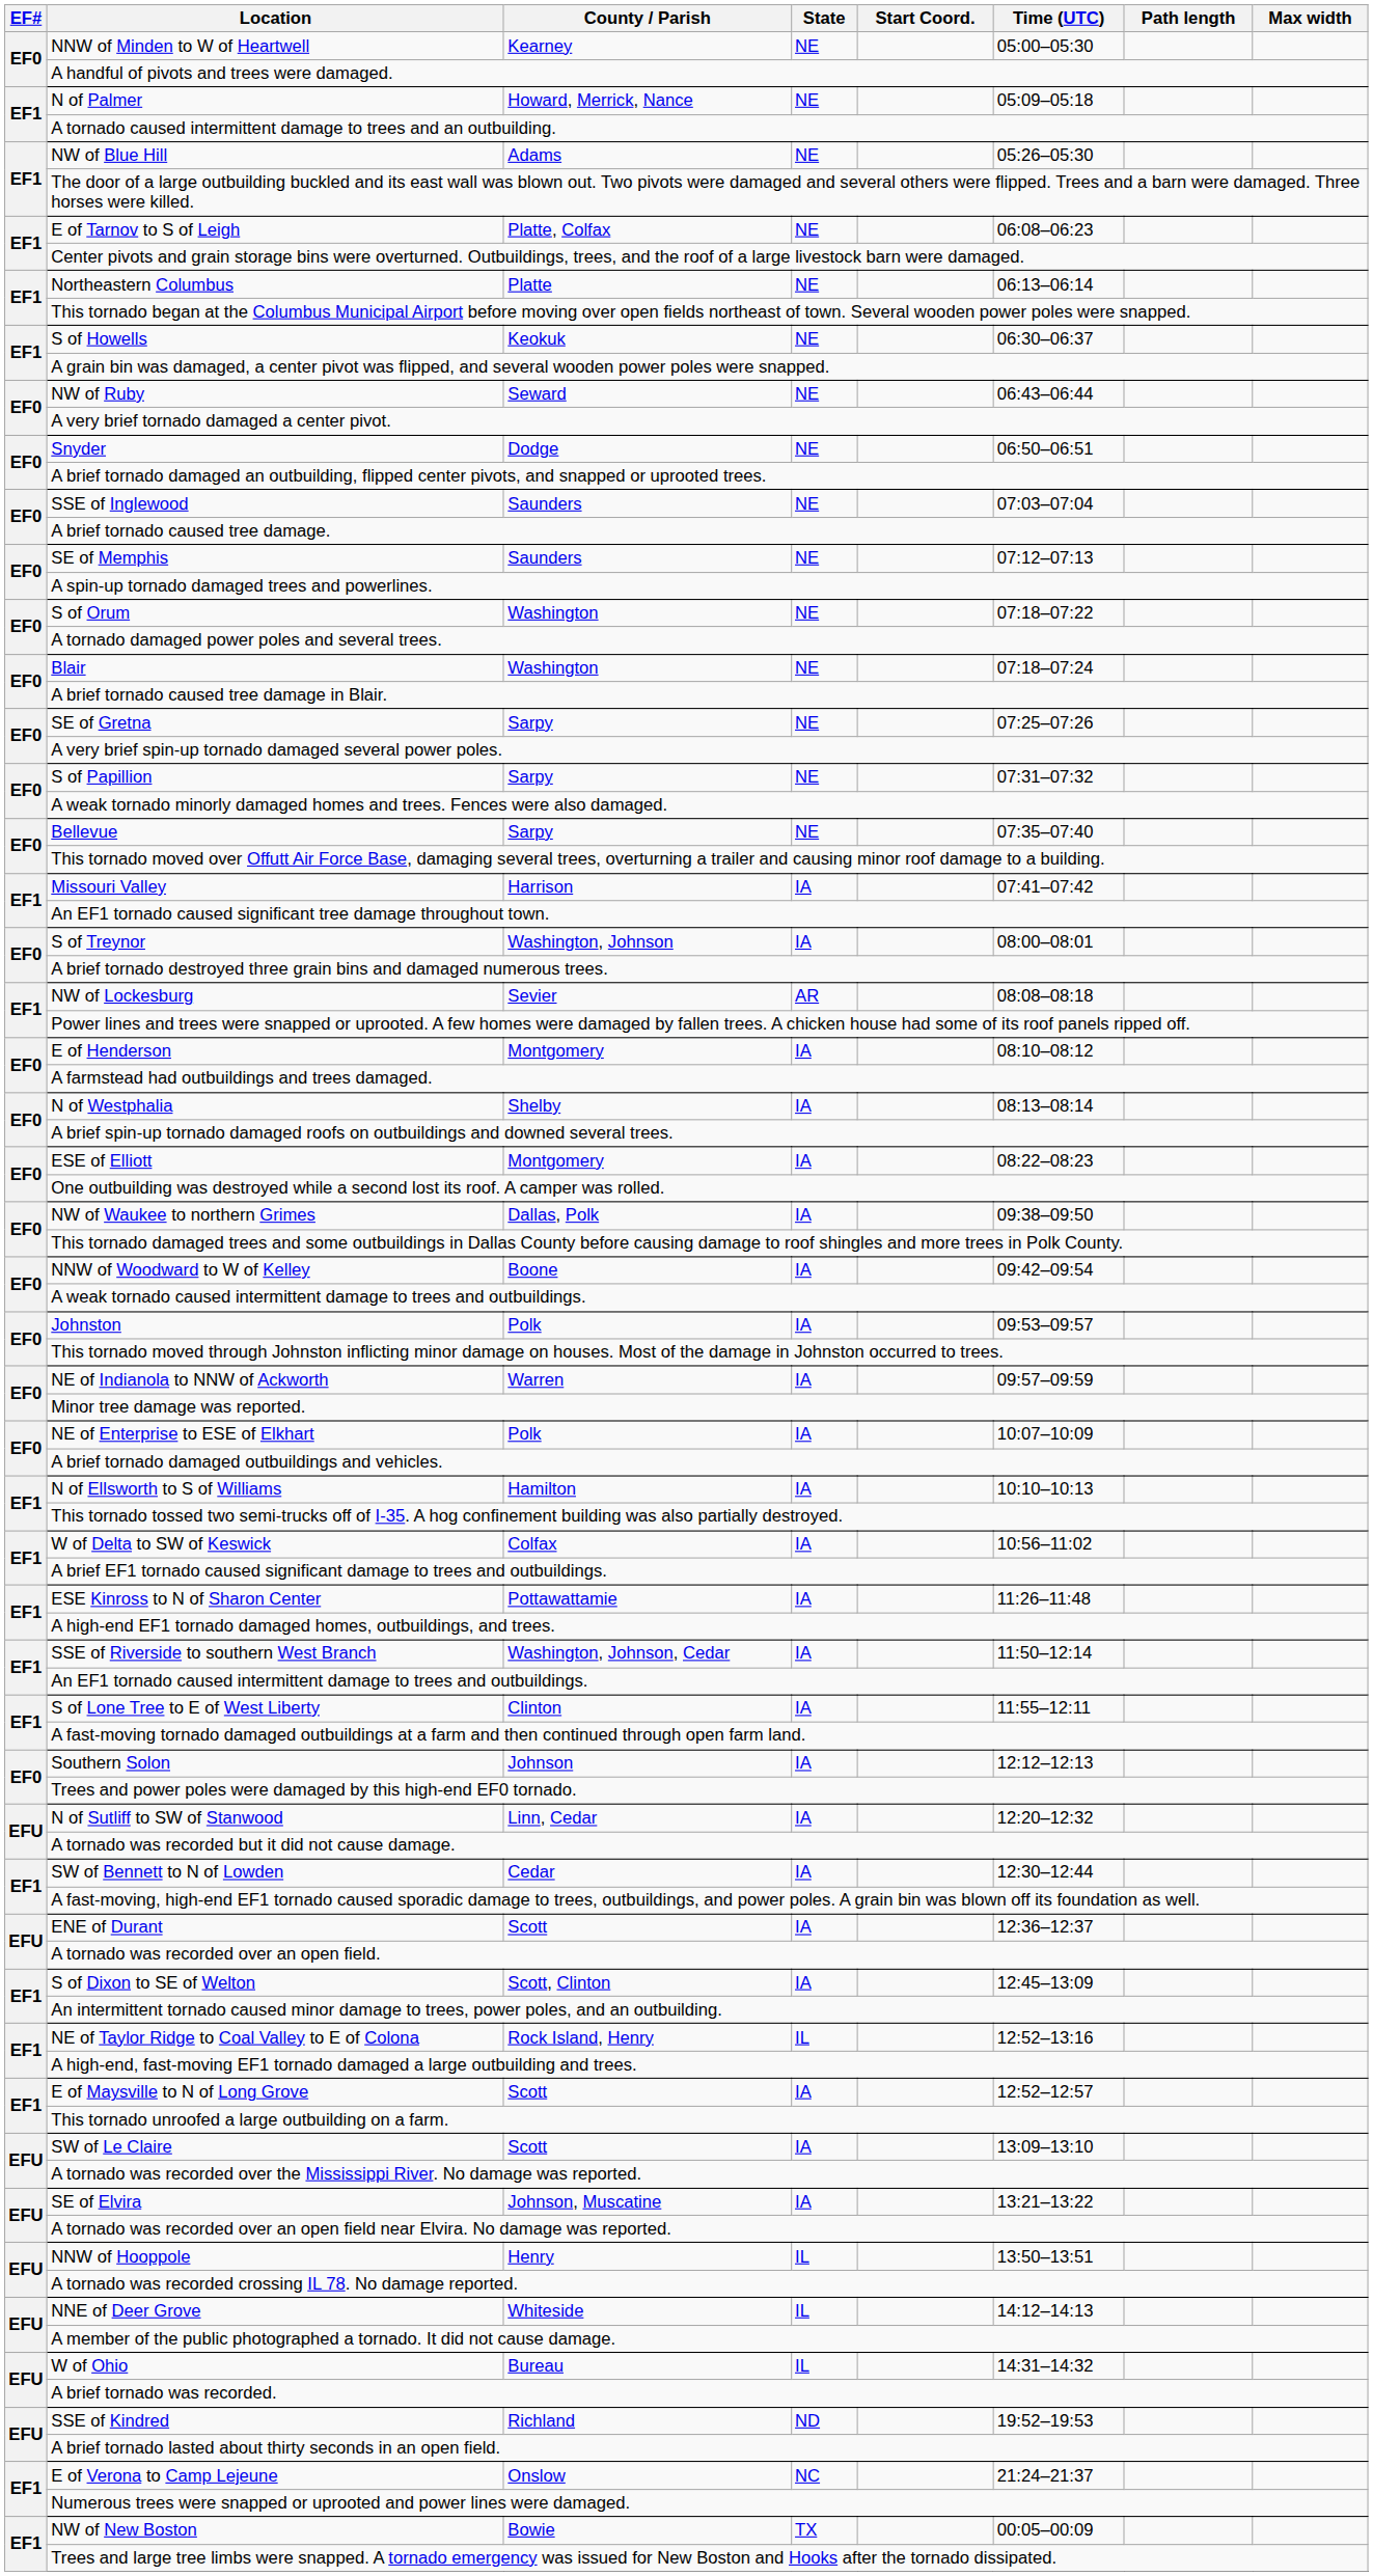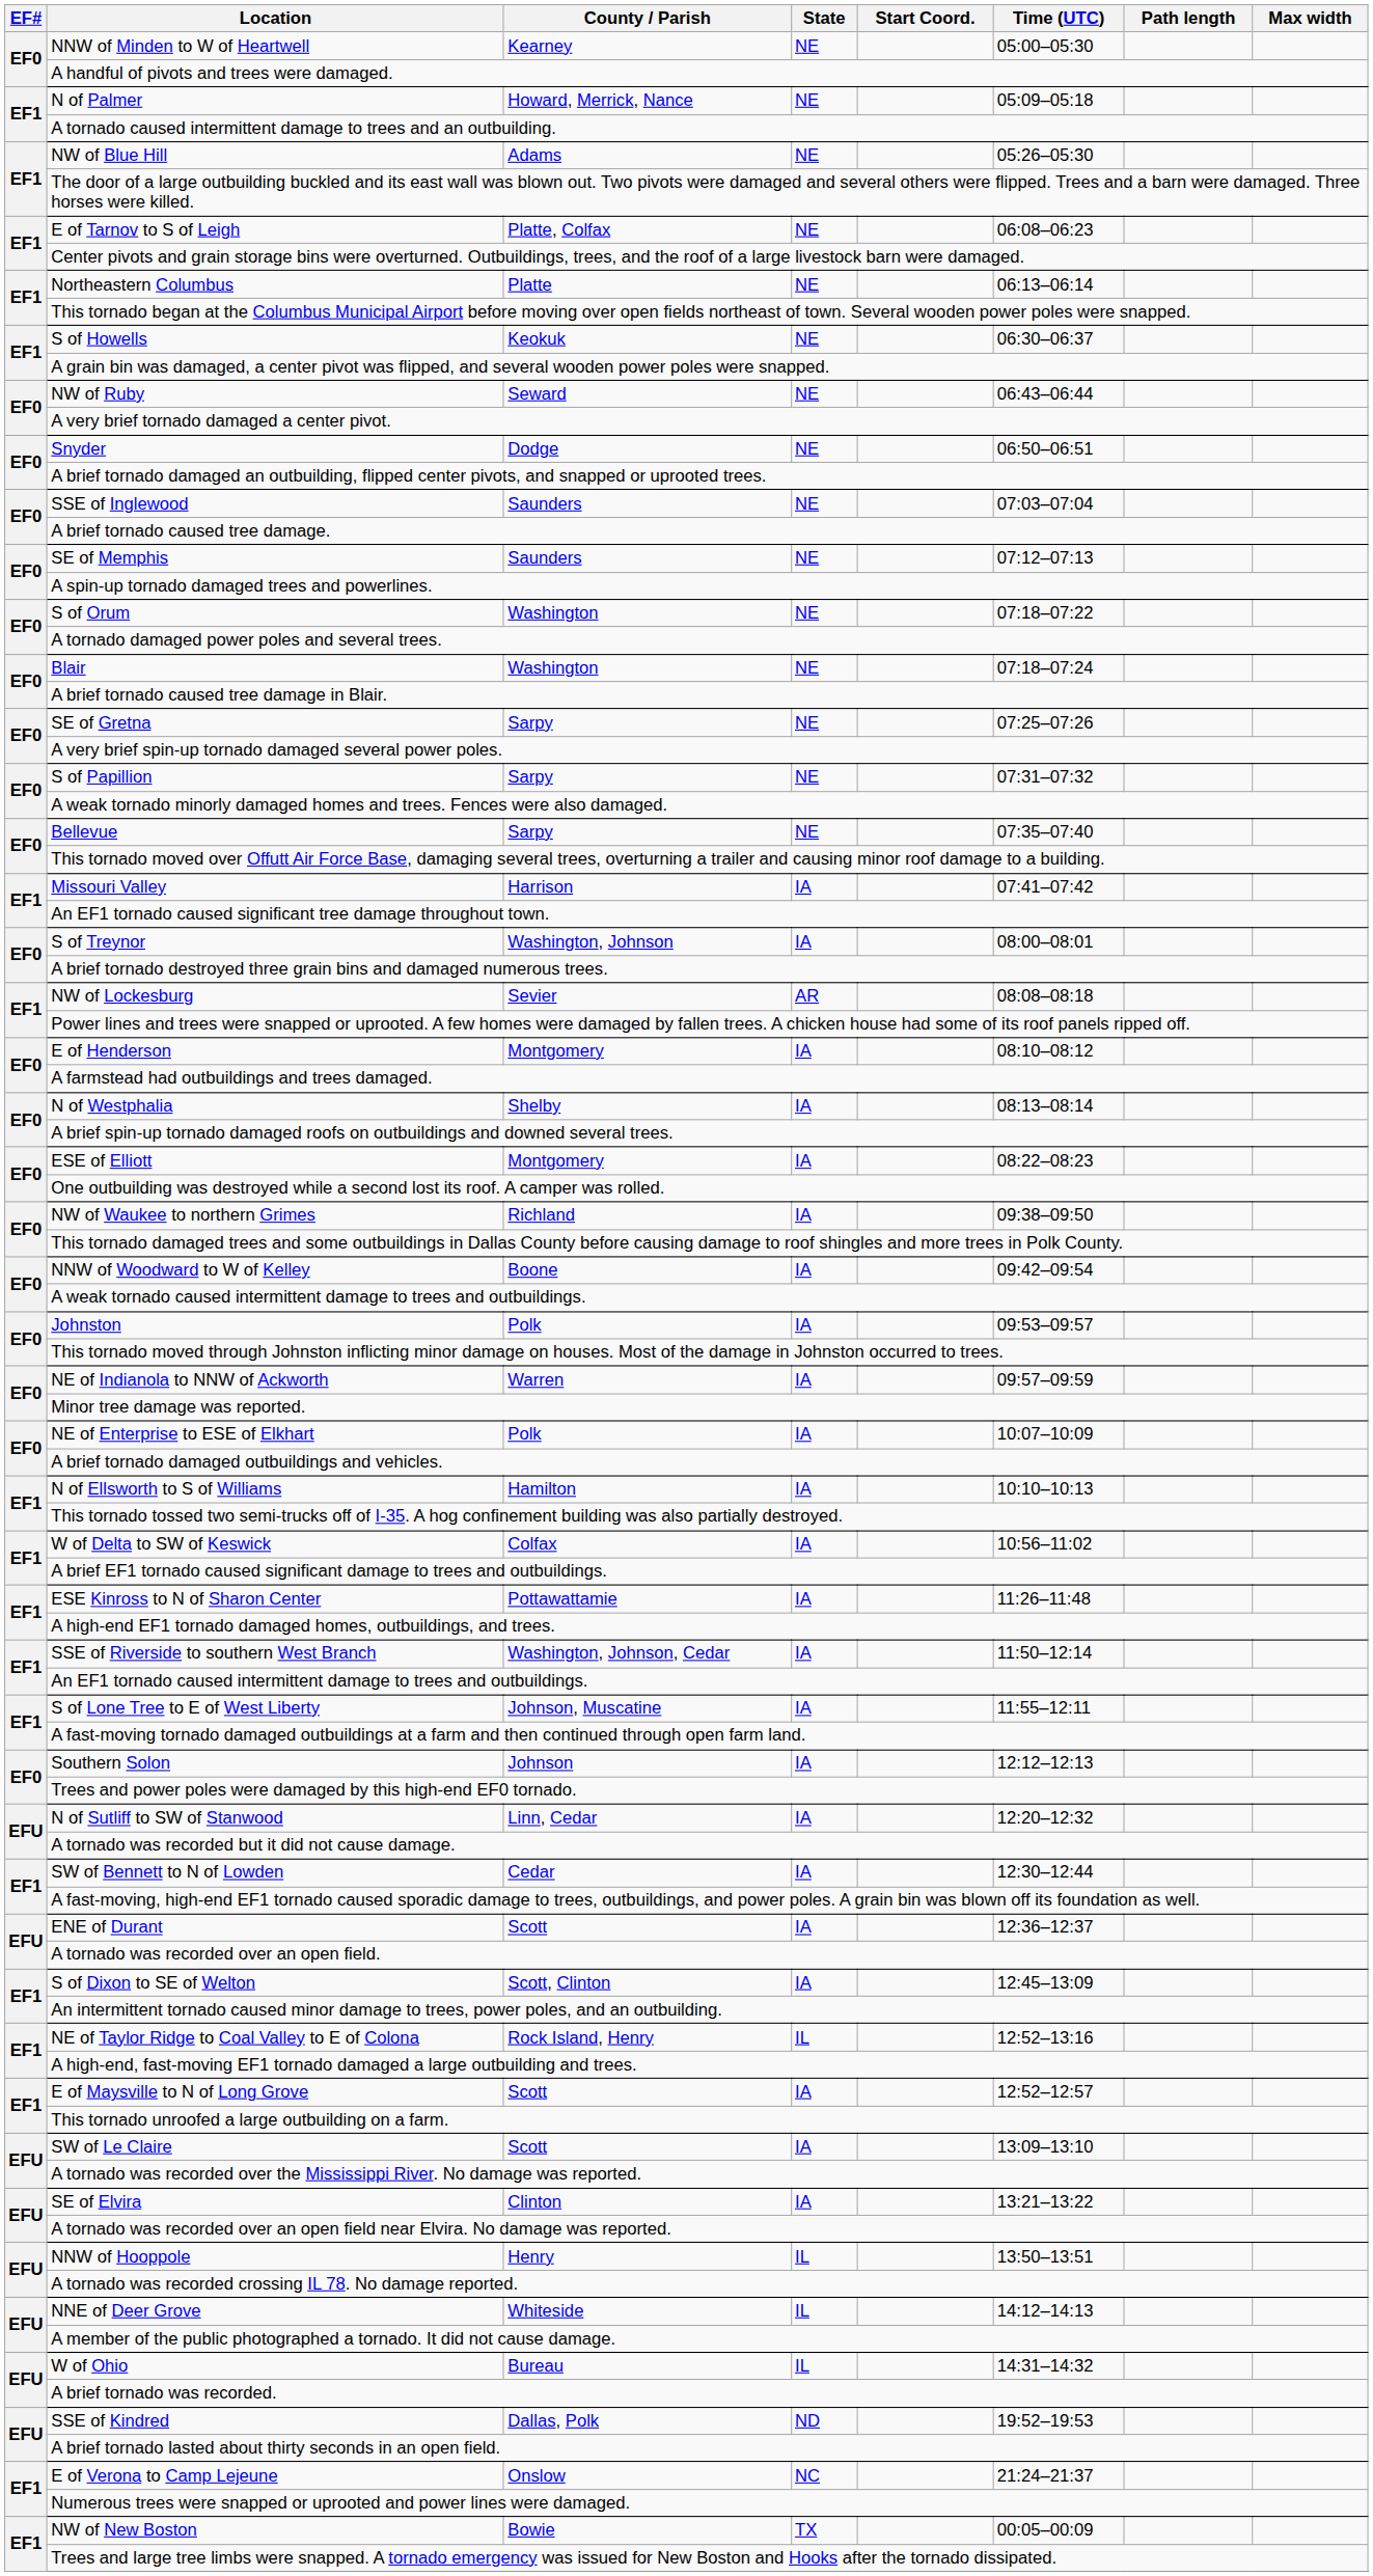NW of Waukee to northern Grimes | County / Parish: Dallas, Polk -> Richland
S of Lone Tree to E of West Liberty | County / Parish: Clinton -> Johnson, Muscatine
SE of Elvira | County / Parish: Johnson, Muscatine -> Clinton
SSE of Kindred | County / Parish: Richland -> Dallas, Polk
